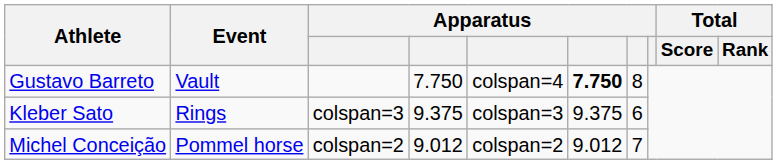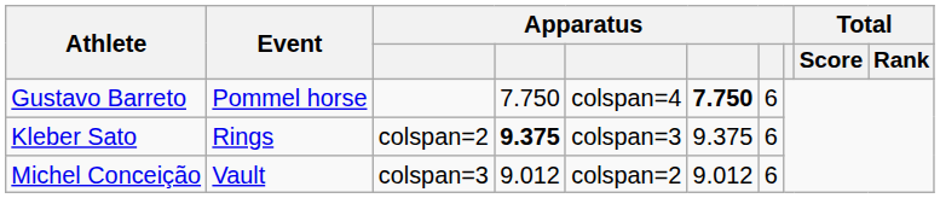Gustavo Barreto | Event: Vault -> Pommel horse
Gustavo Barreto | column 7: 8 -> 6
Kleber Sato | column 3: colspan=3 -> colspan=2
Kleber Sato | column 4: normal -> bold
Michel Conceição | Event: Pommel horse -> Vault
Michel Conceição | column 3: colspan=2 -> colspan=3
Michel Conceição | column 7: 7 -> 6
